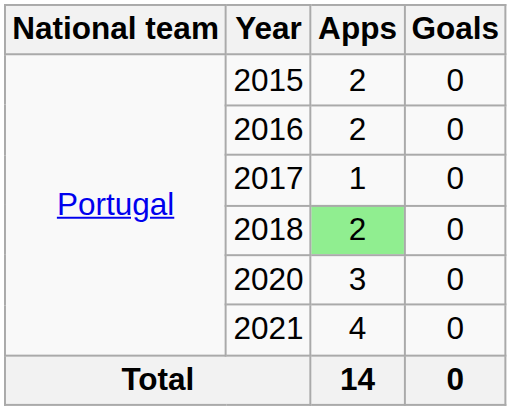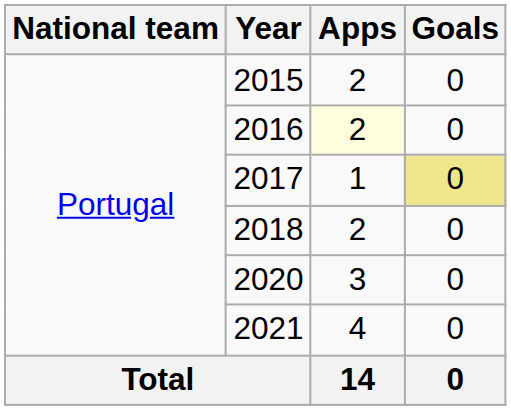2016 | Apps: no background -> lightyellow background
2017 | Goals: no background -> khaki background
2018 | Apps: lightgreen background -> no background
